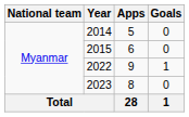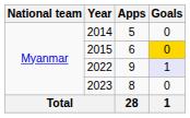2015 | Goals: no background -> gold background
2022 | Goals: no background -> lavender background
